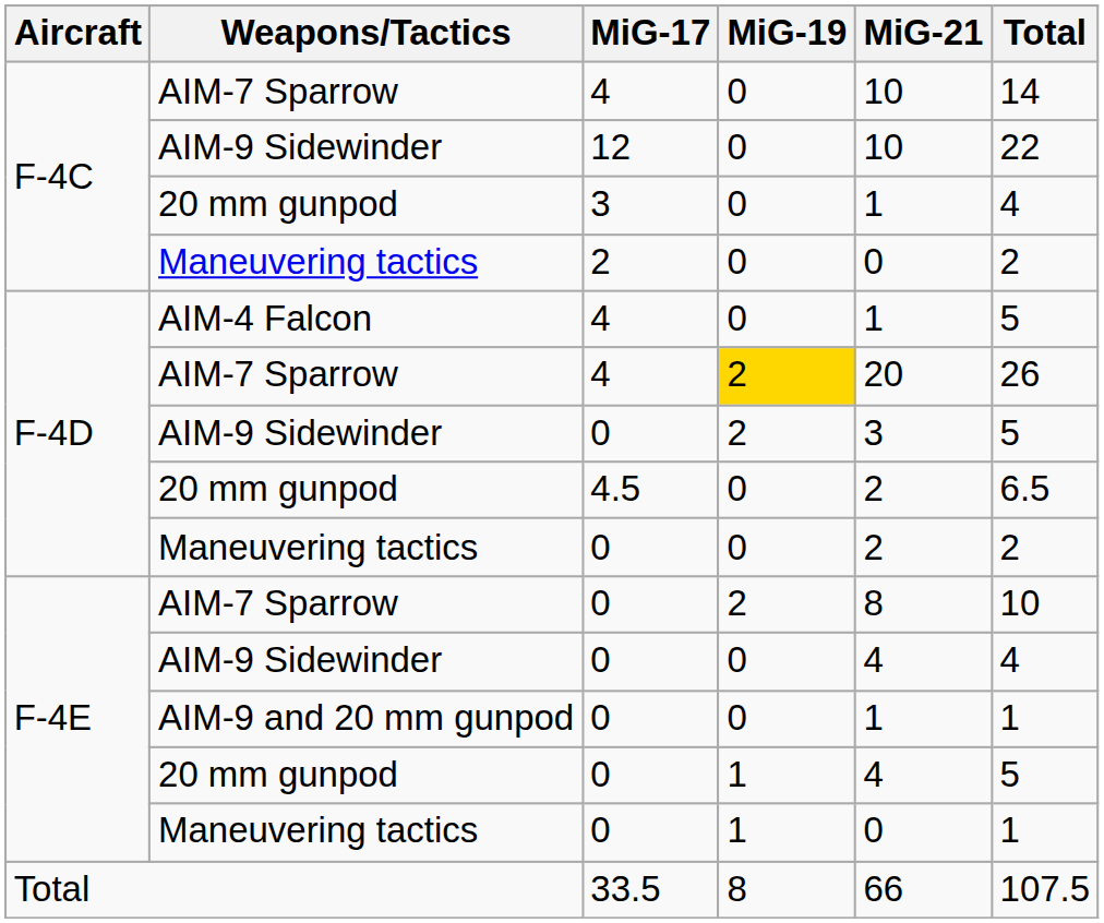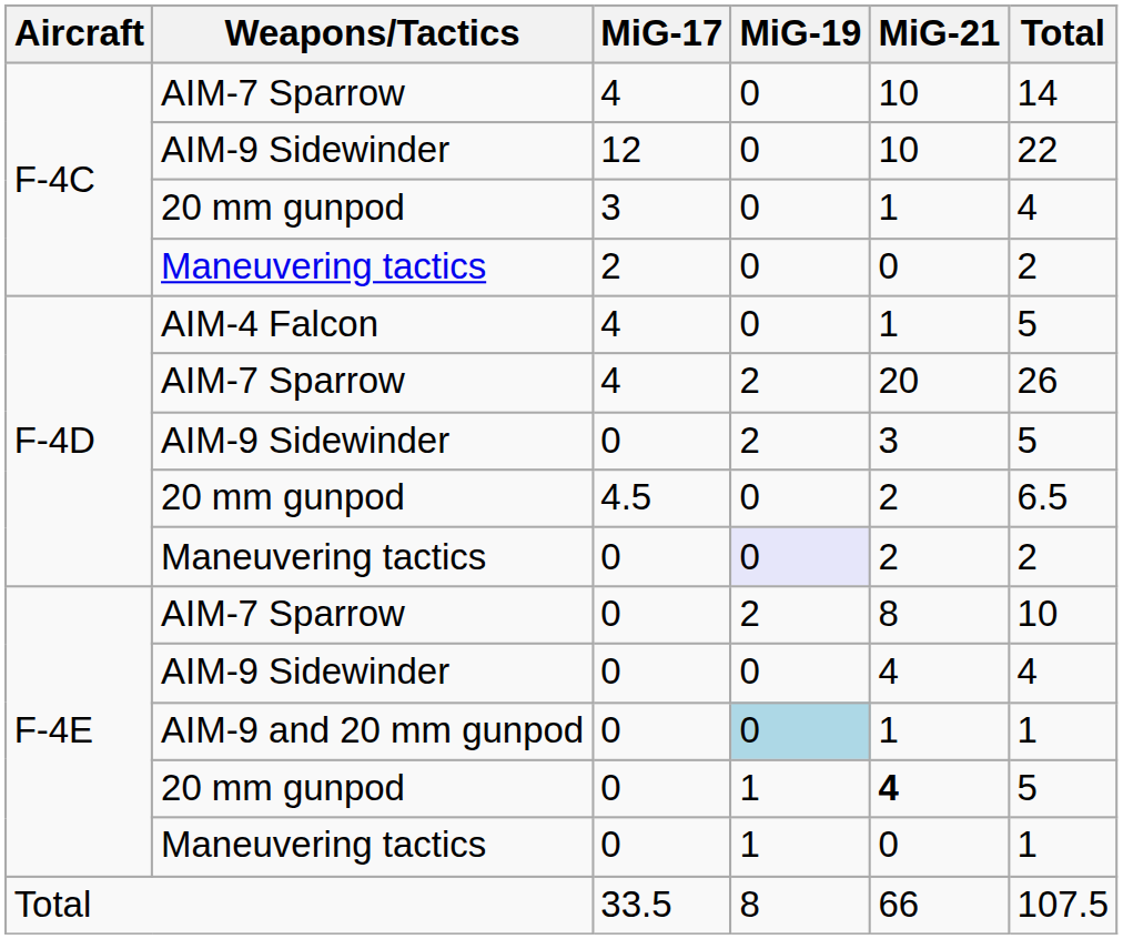F-4D / AIM-7 Sparrow | MiG-19: gold background -> no background
F-4D / Maneuvering tactics | MiG-19: no background -> lavender background
AIM-9 and 20 mm gunpod | MiG-19: no background -> lightblue background
F-4E / 20 mm gunpod | MiG-21: normal -> bold
